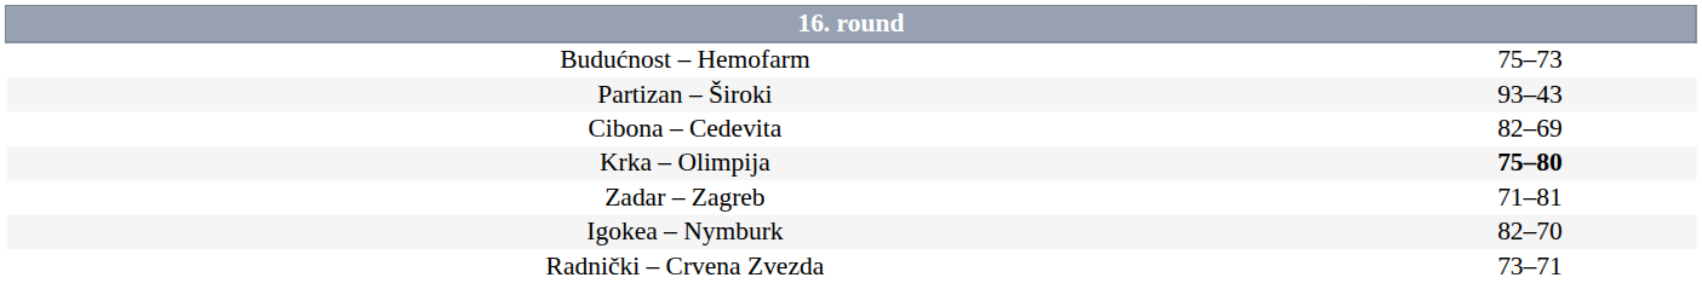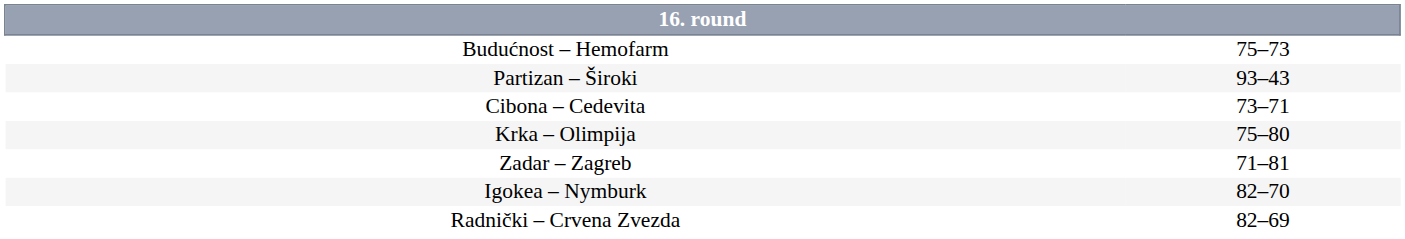Cibona – Cedevita | column 2: 82–69 -> 73–71
Krka – Olimpija | column 2: bold -> normal
Radnički – Crvena Zvezda | column 2: 73–71 -> 82–69
